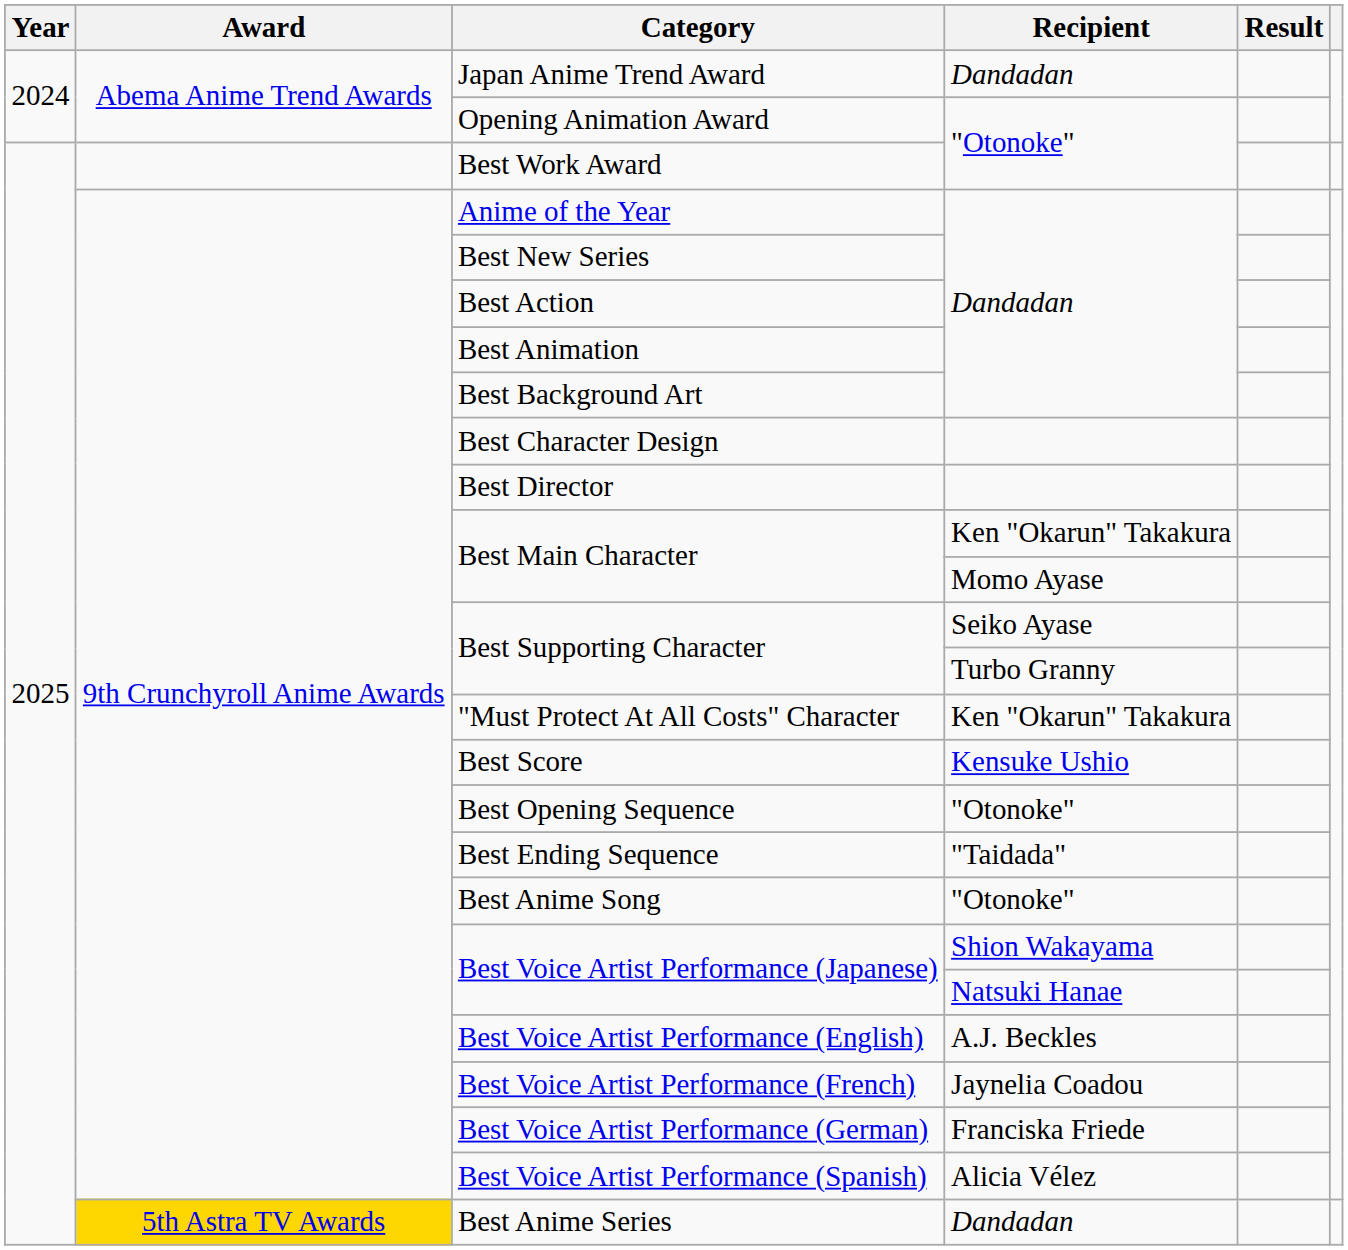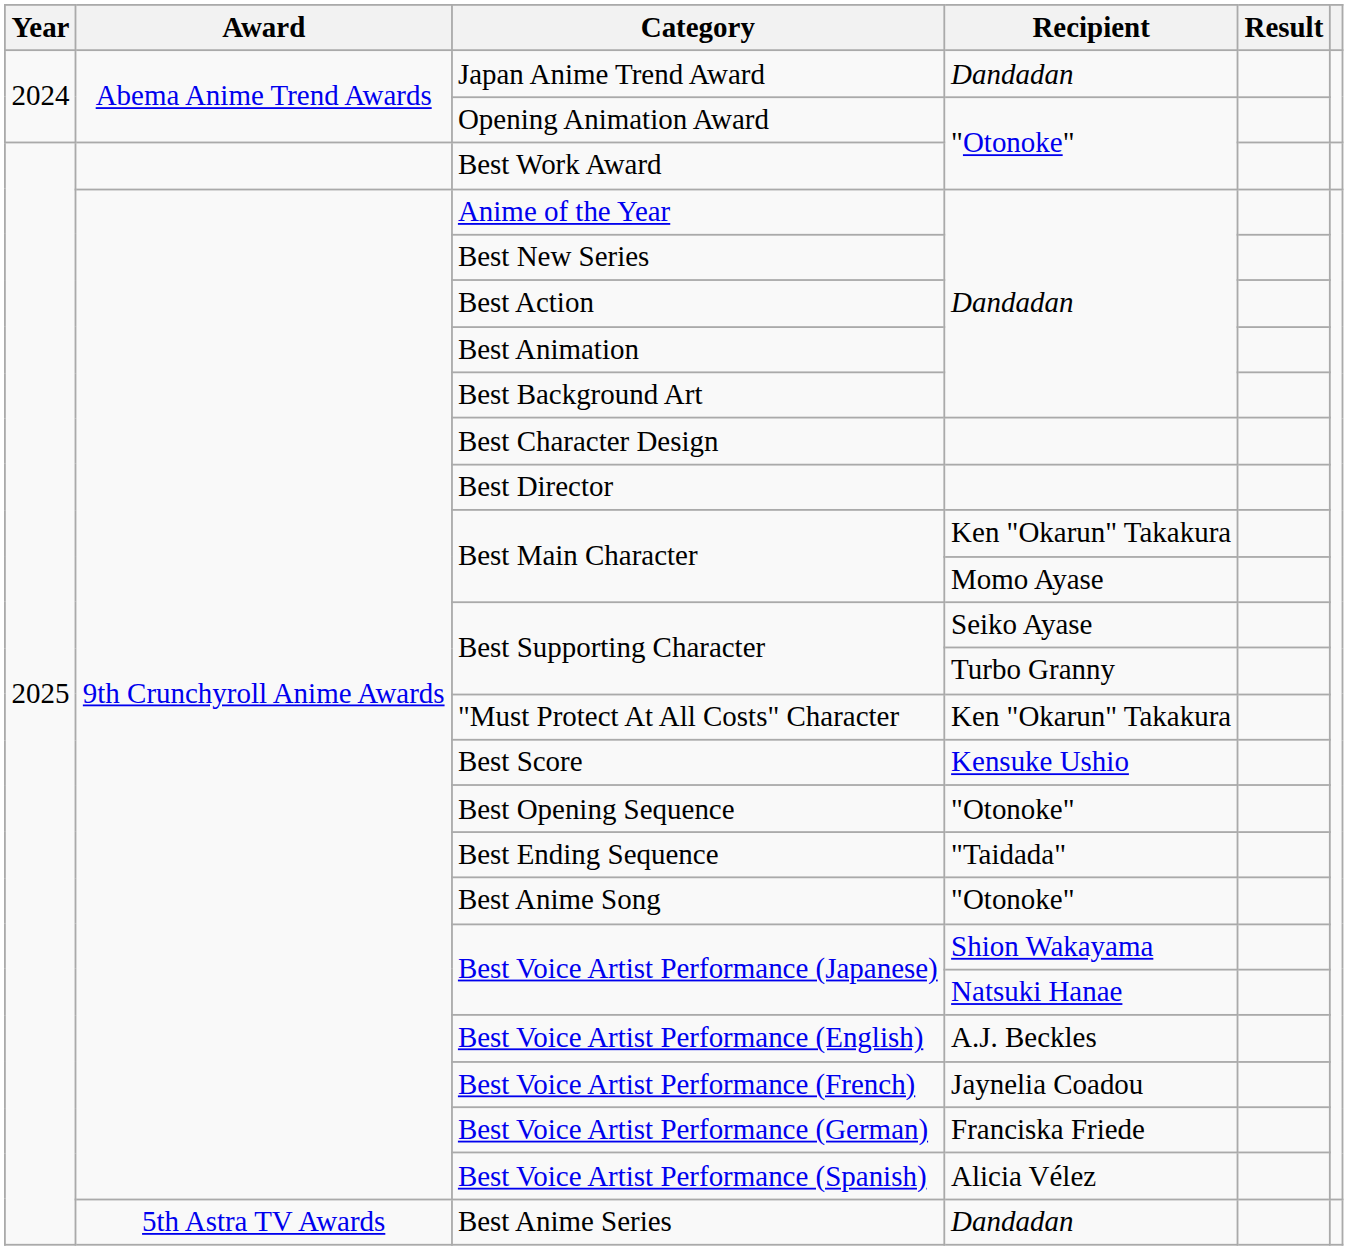Best Anime Series | Award: gold background -> no background
